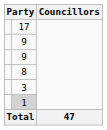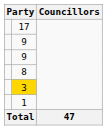3 | column 2: no background -> gold background
1 | column 2: lightgrey background -> no background
